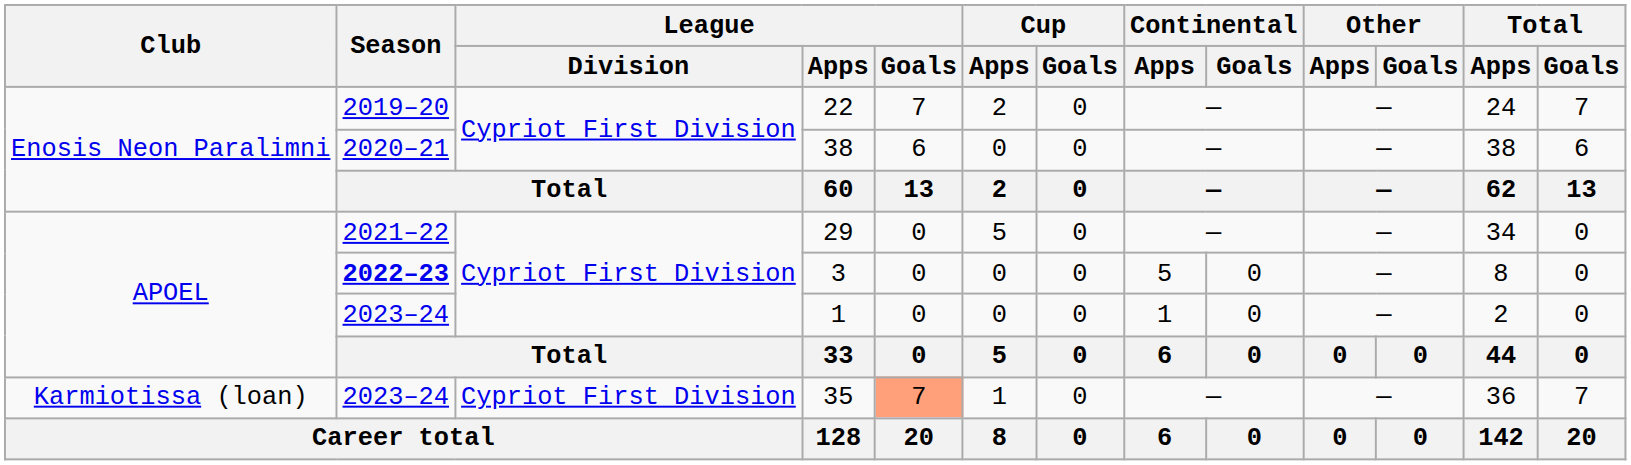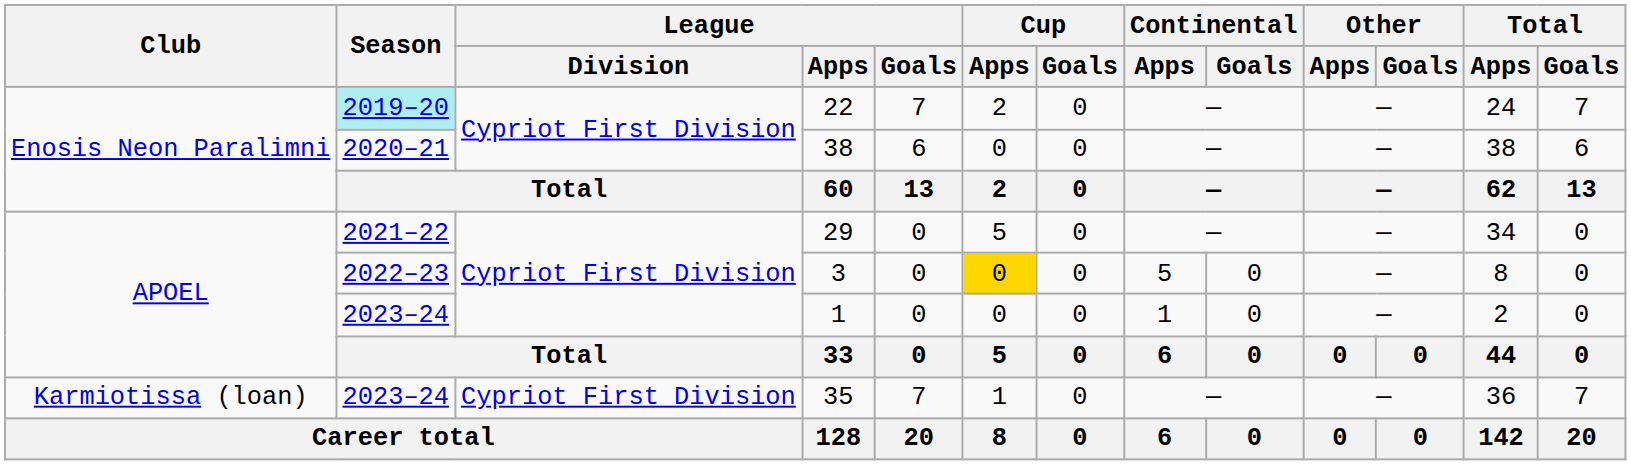22 | Season: no background -> paleturquoise background
3 | Season: bold -> normal
3 | Cup / Apps: no background -> gold background
35 | League / Goals: lightsalmon background -> no background
